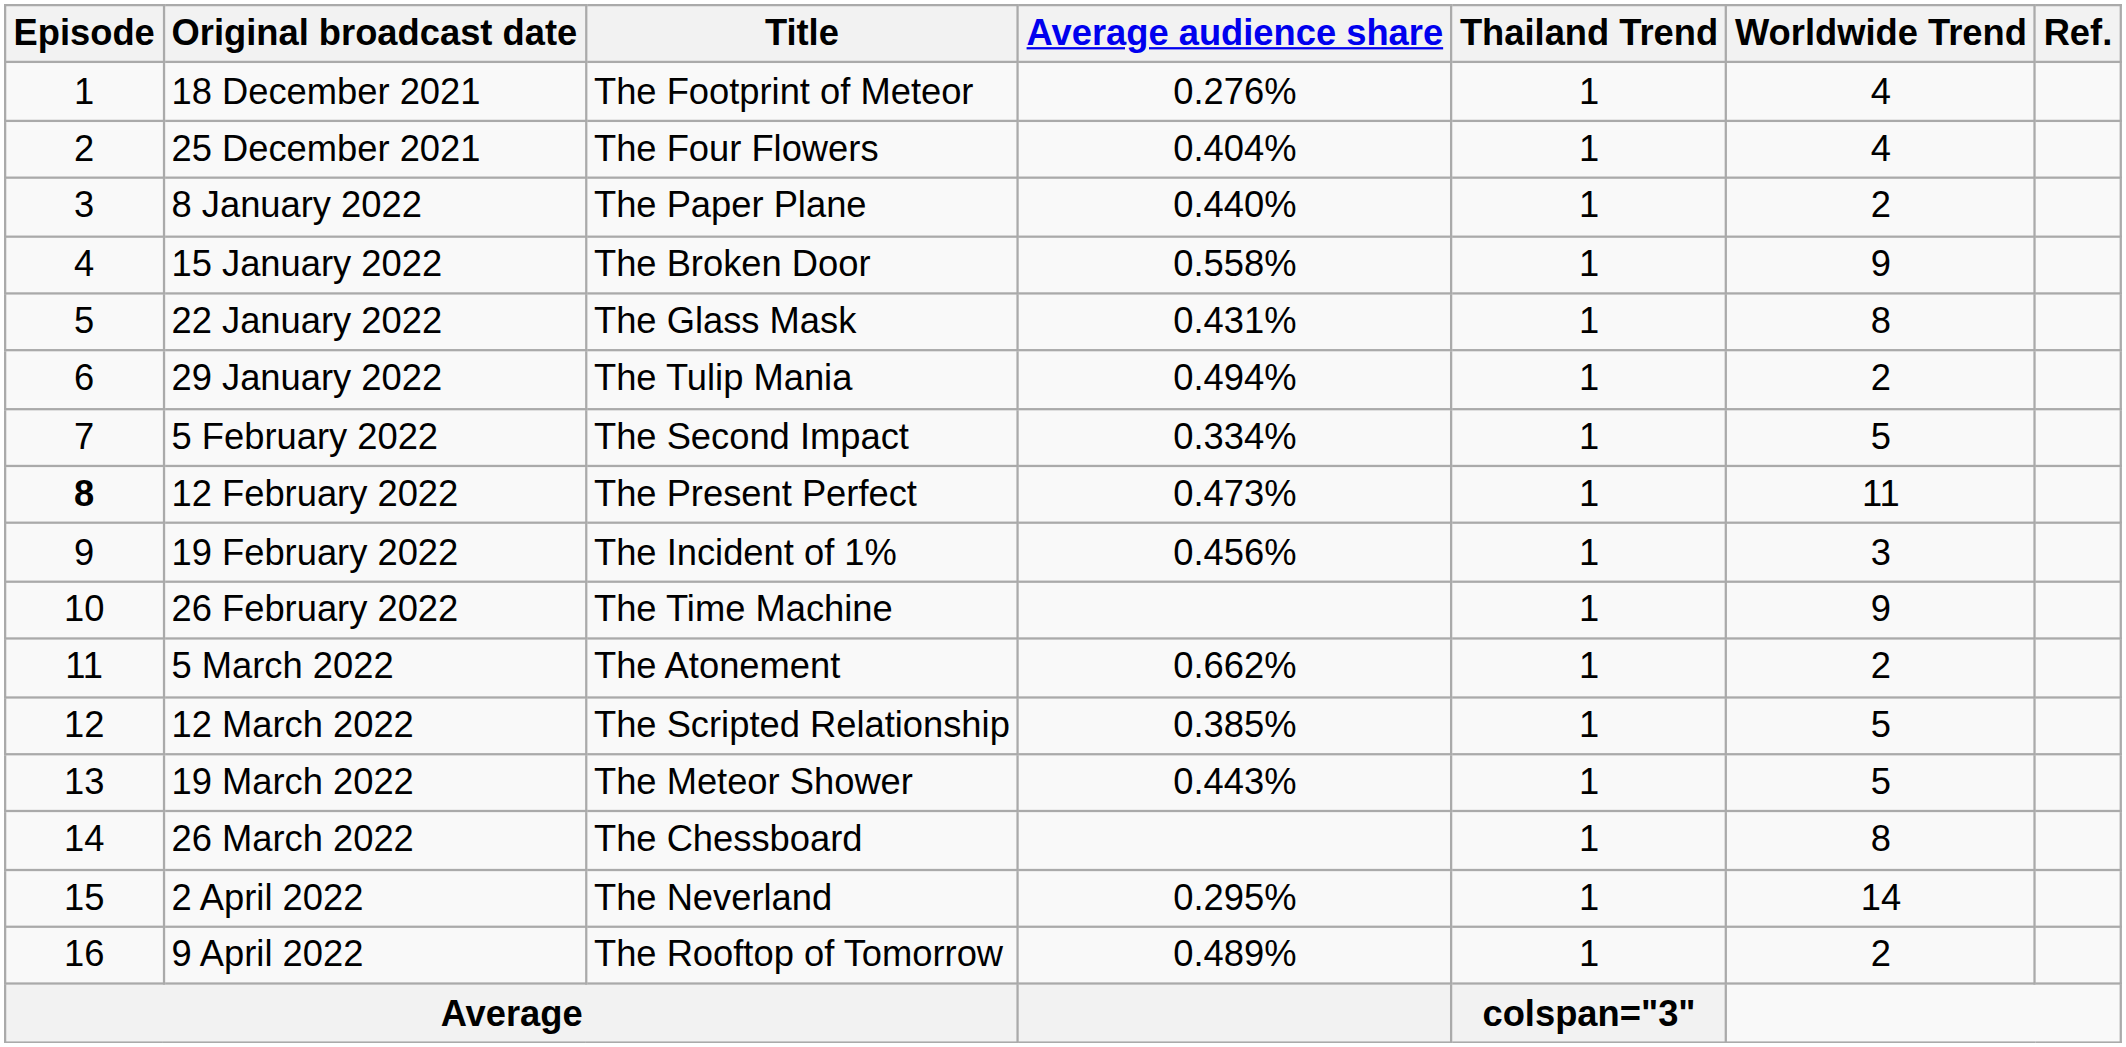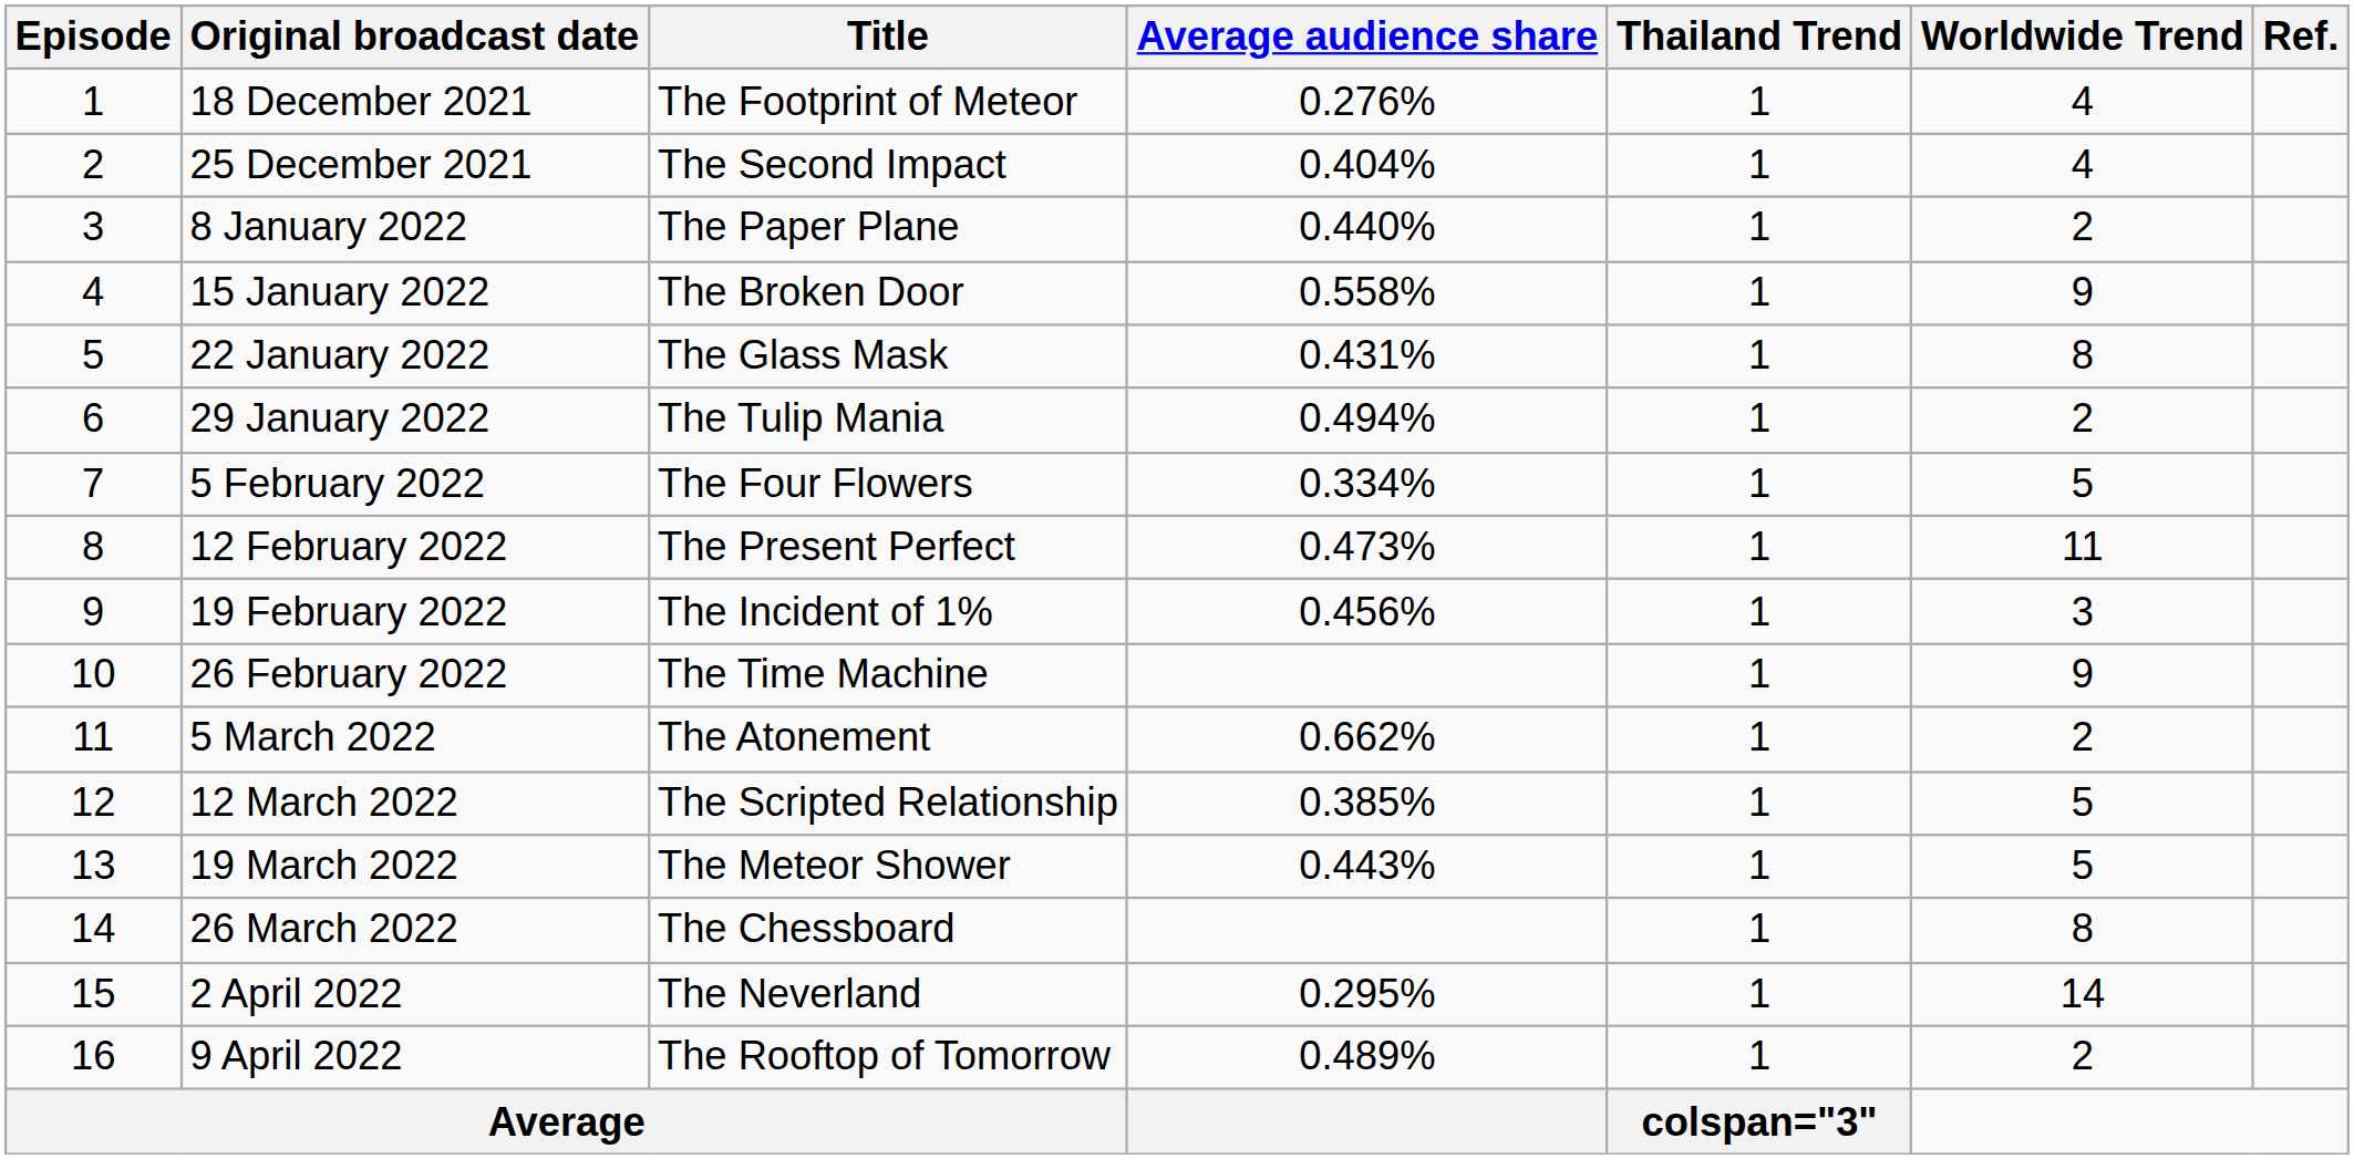25 December 2021 | Title: The Four Flowers -> The Second Impact
5 February 2022 | Title: The Second Impact -> The Four Flowers
12 February 2022 | Episode: bold -> normal
